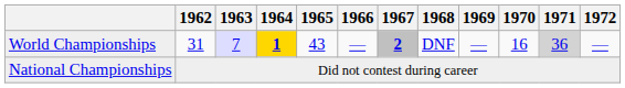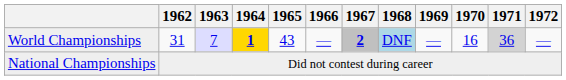World Championships | 1968: no background -> lightblue background
